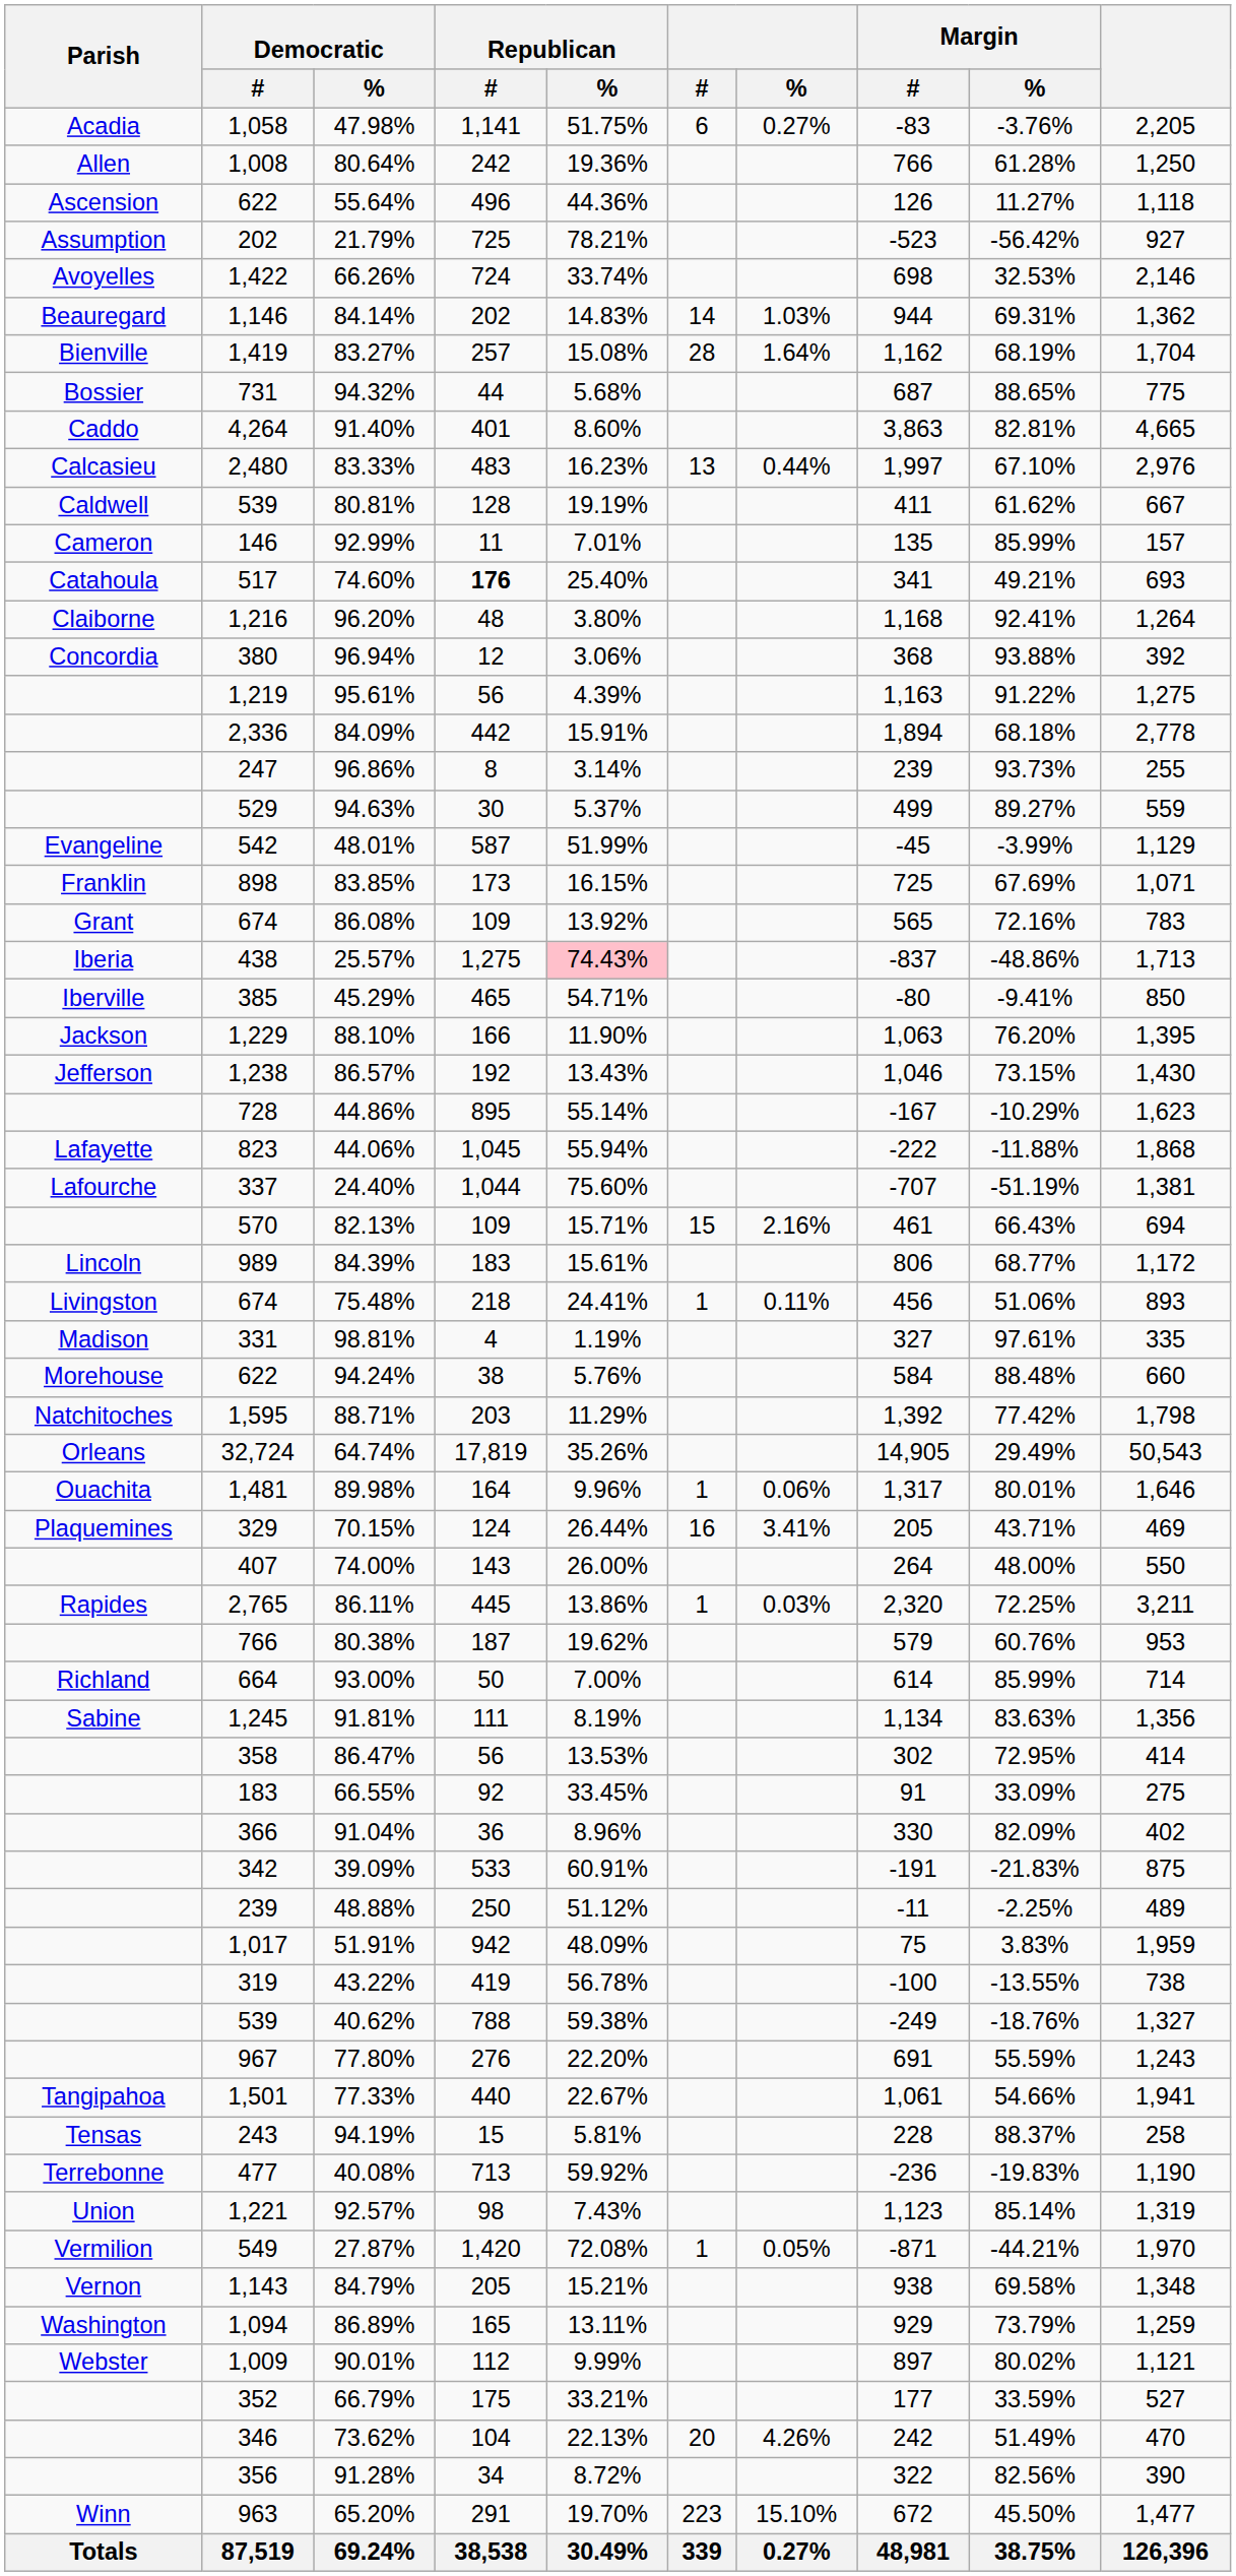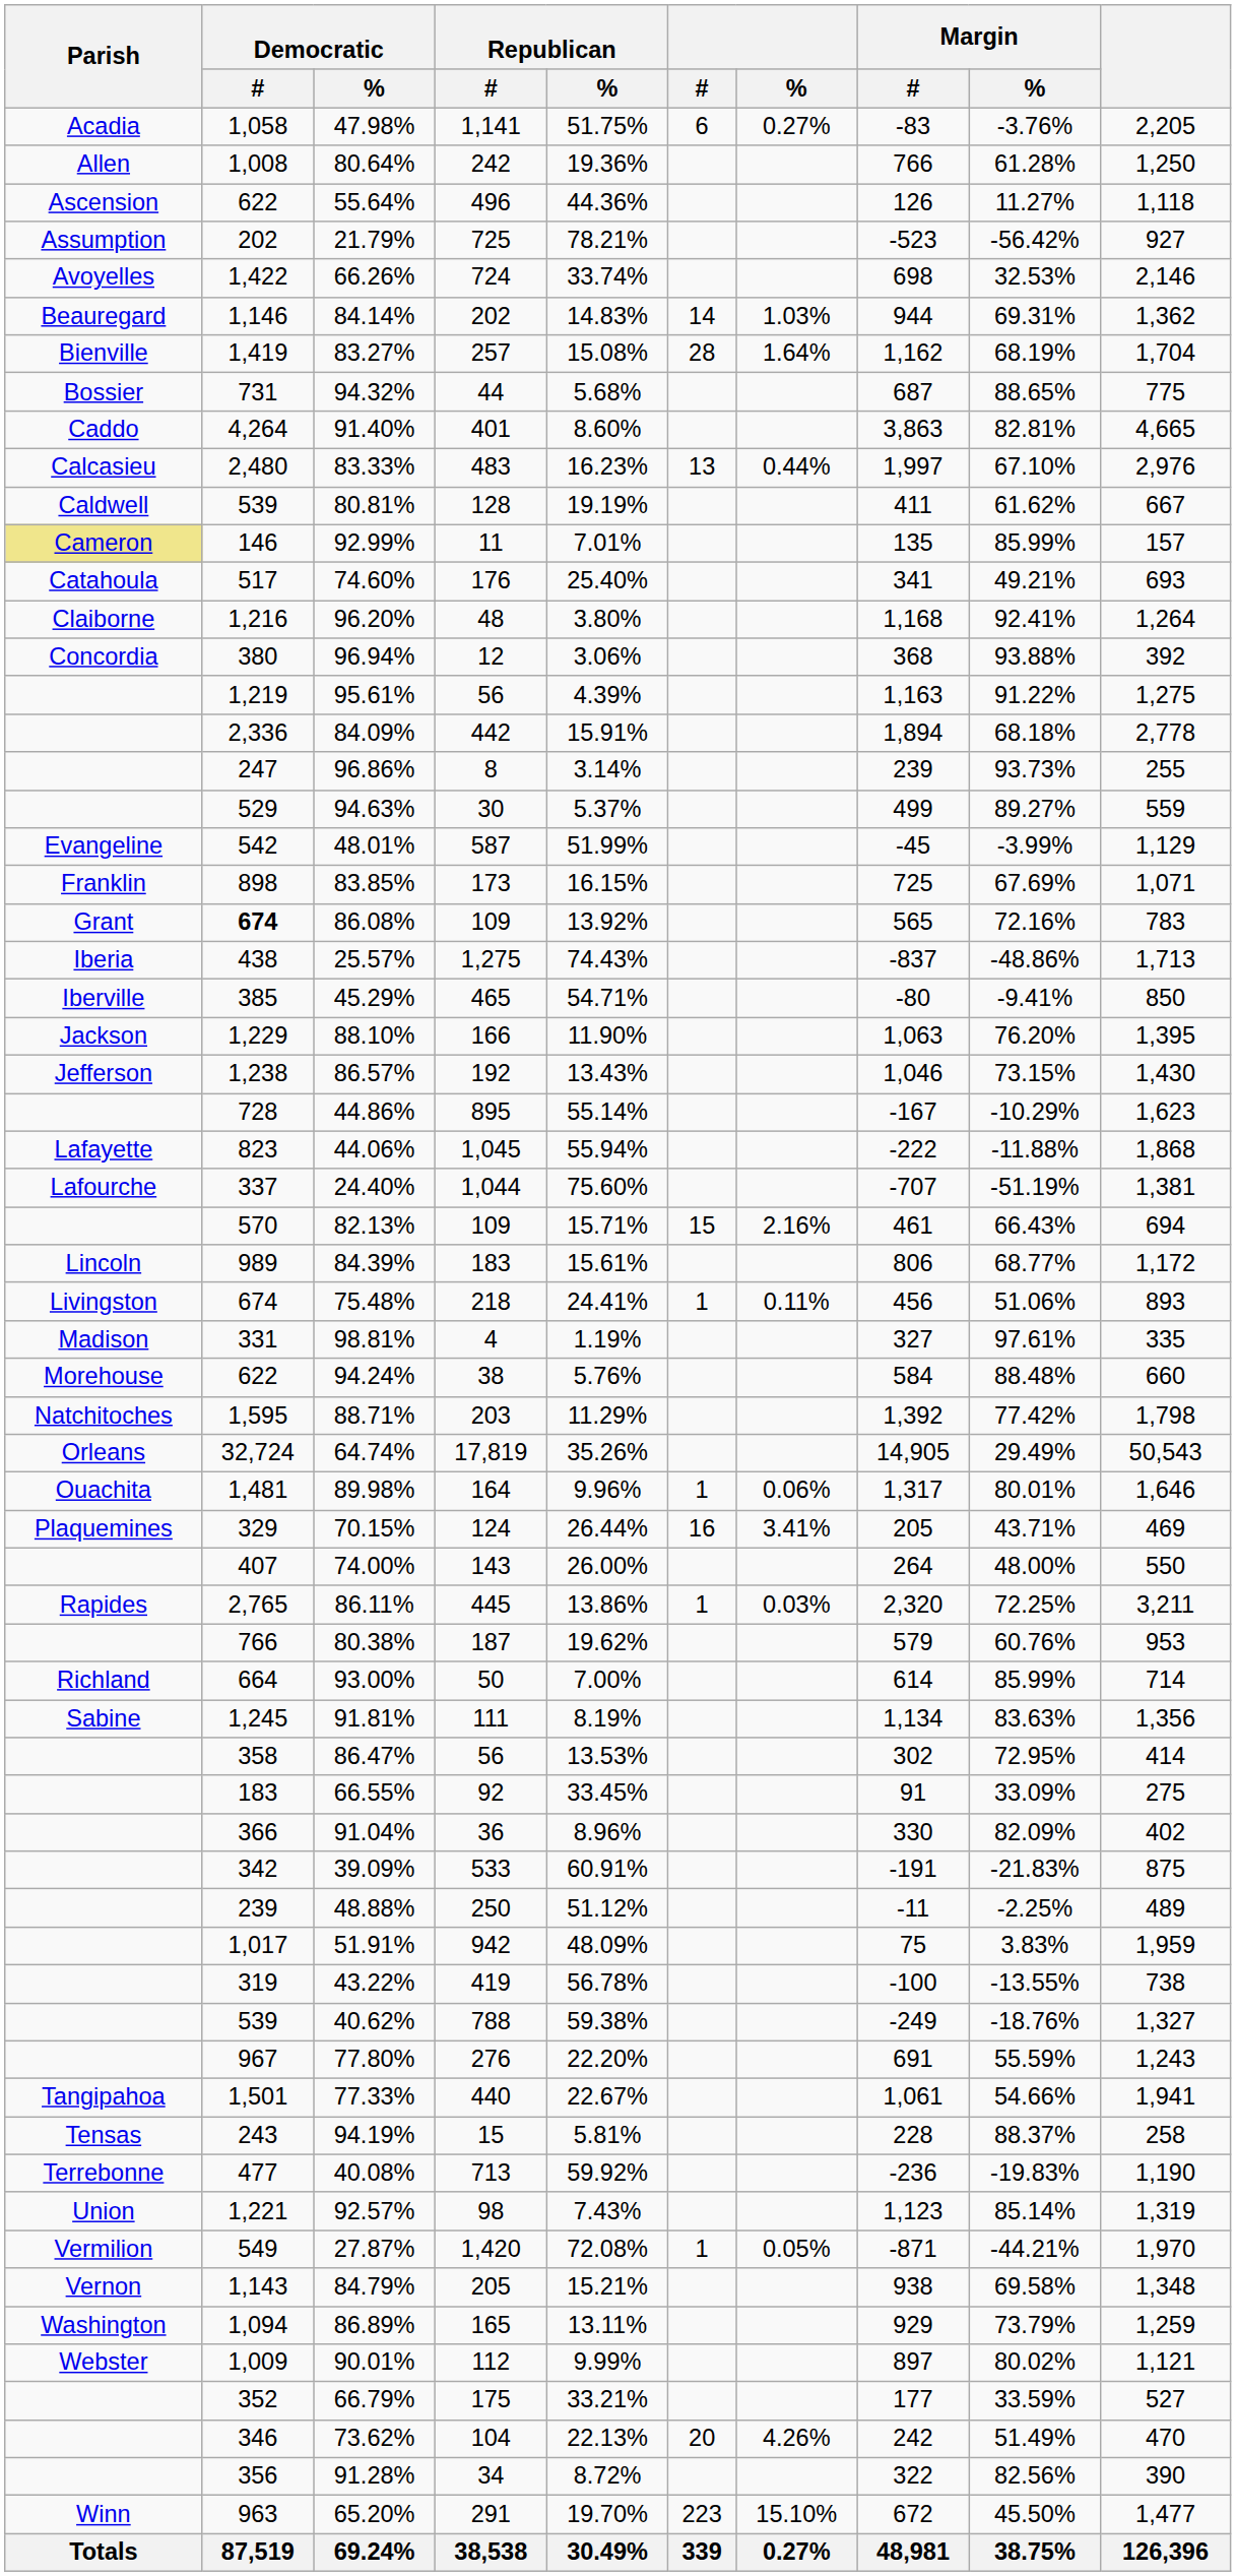92.99% | Parish: no background -> khaki background
74.60% | Republican / #: bold -> normal
86.08% | Democratic / #: normal -> bold
25.57% | Republican / %: pink background -> no background
